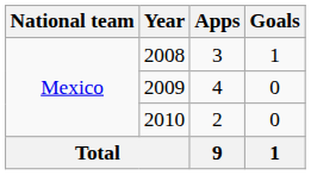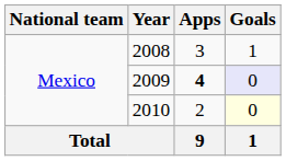2009 | Apps: normal -> bold
2009 | Goals: no background -> lavender background
2010 | Goals: no background -> lightyellow background
